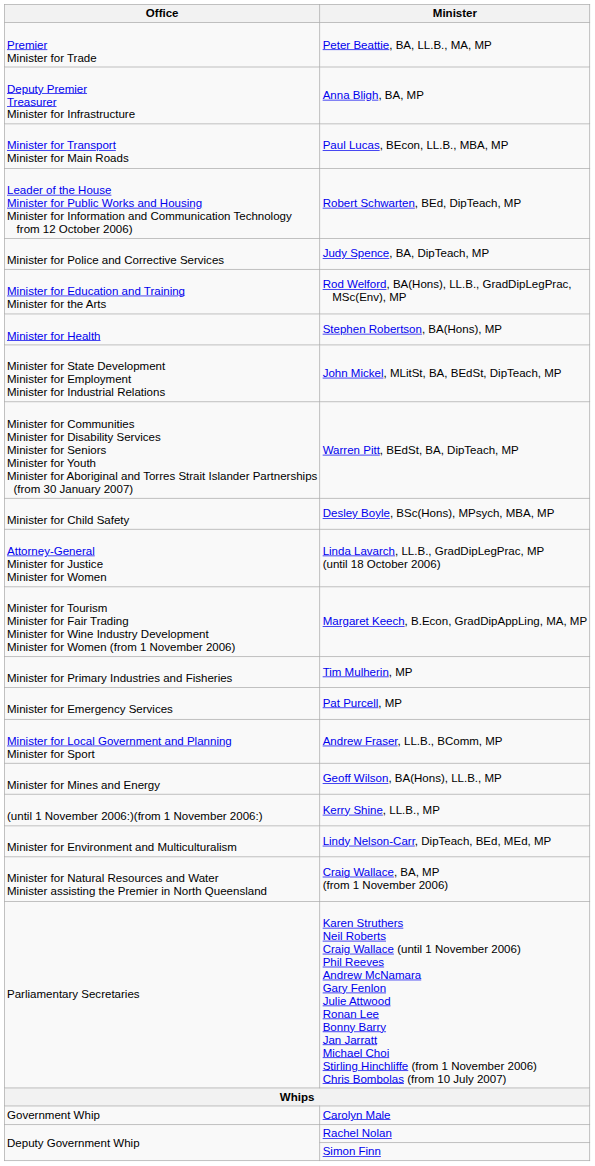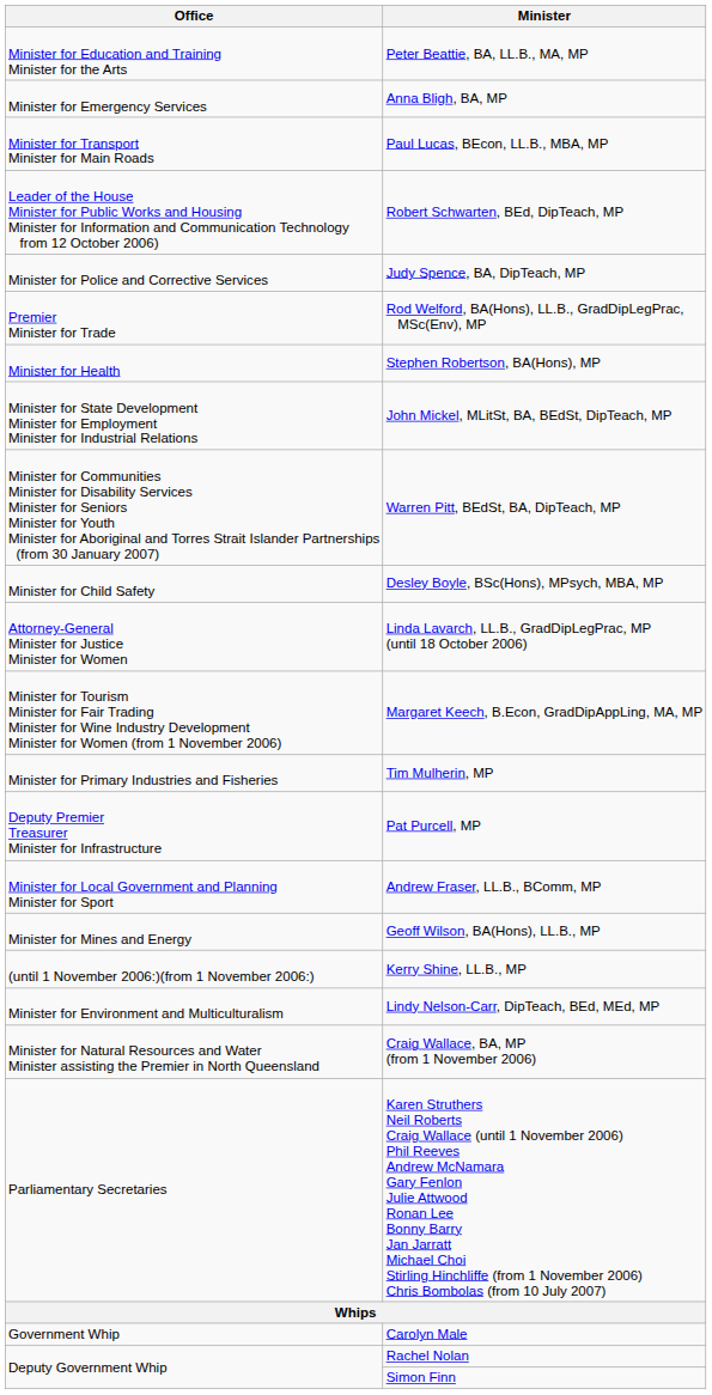Peter Beattie, BA, LL.B., MA, MP | Office: Premier Minister for Trade -> Minister for Education and Training Minister for the Arts
Anna Bligh, BA, MP | Office: Deputy Premier Treasurer Minister for Infrastructure -> Minister for Emergency Services
Rod Welford, BA(Hons), LL.B., GradDipLegPrac, MSc(Env), MP | Office: Minister for Education and Training Minister for the Arts -> Premier Minister for Trade
Pat Purcell, MP | Office: Minister for Emergency Services -> Deputy Premier Treasurer Minister for Infrastructure
